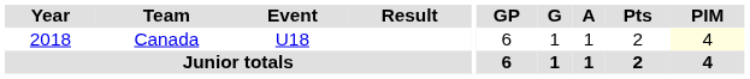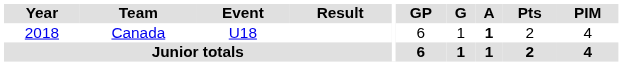Canada | A: normal -> bold
Canada | PIM: lightyellow background -> no background
